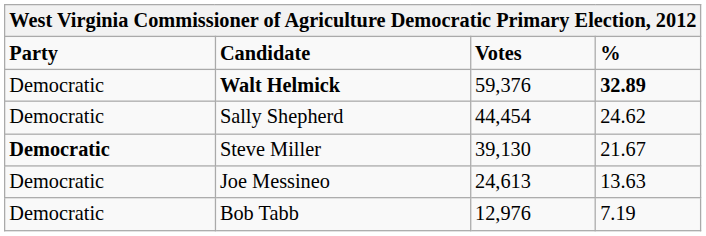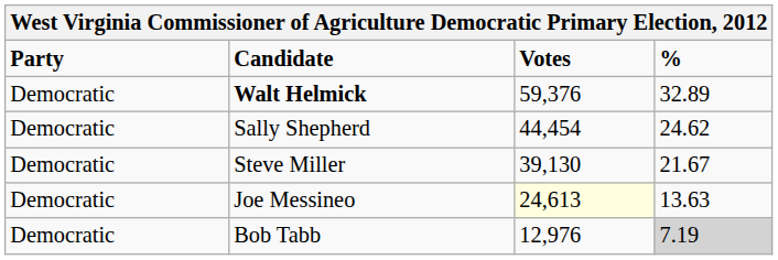Walt Helmick | %: bold -> normal
Steve Miller | Party: bold -> normal
Joe Messineo | Votes: no background -> lightyellow background
Bob Tabb | %: no background -> lightgrey background
